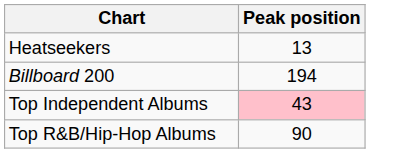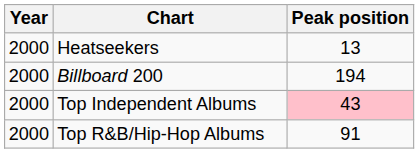+ column: Year | 2000 | 2000 | 2000 | 2000
Top R&B/Hip-Hop Albums | Peak position: 90 -> 91
